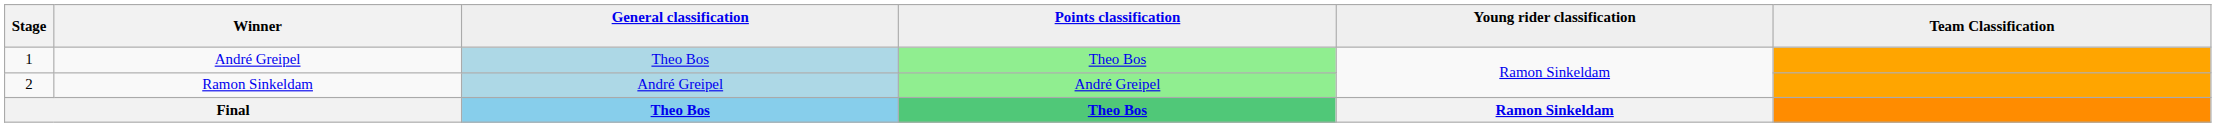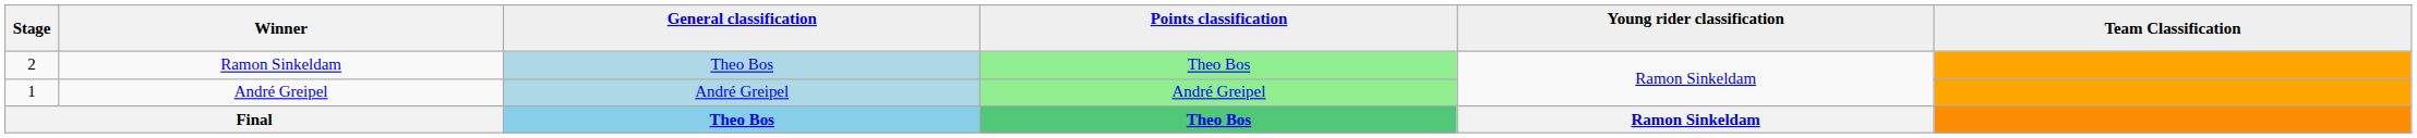row 2 | Stage: 1 -> 2
row 2 | Winner: André Greipel -> Ramon Sinkeldam
row 3 | Stage: 2 -> 1
row 3 | Winner: Ramon Sinkeldam -> André Greipel
